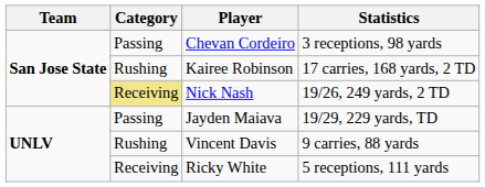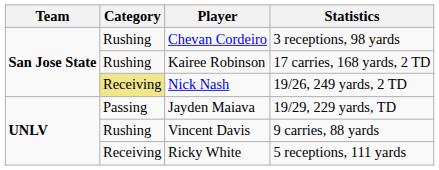Chevan Cordeiro | Category: Passing -> Rushing
